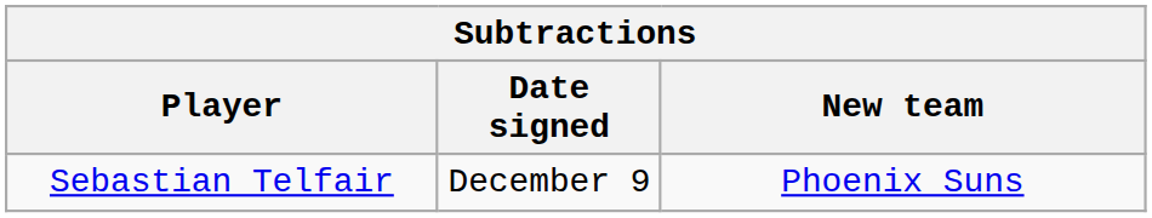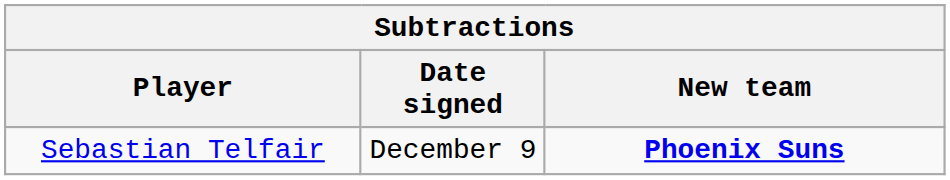Sebastian Telfair | New team: normal -> bold
